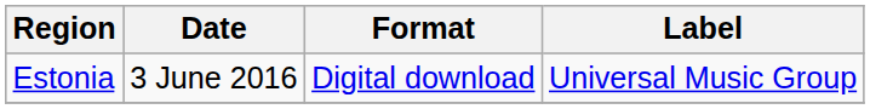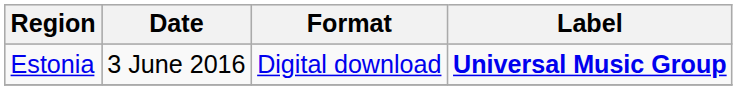Estonia | Label: normal -> bold
